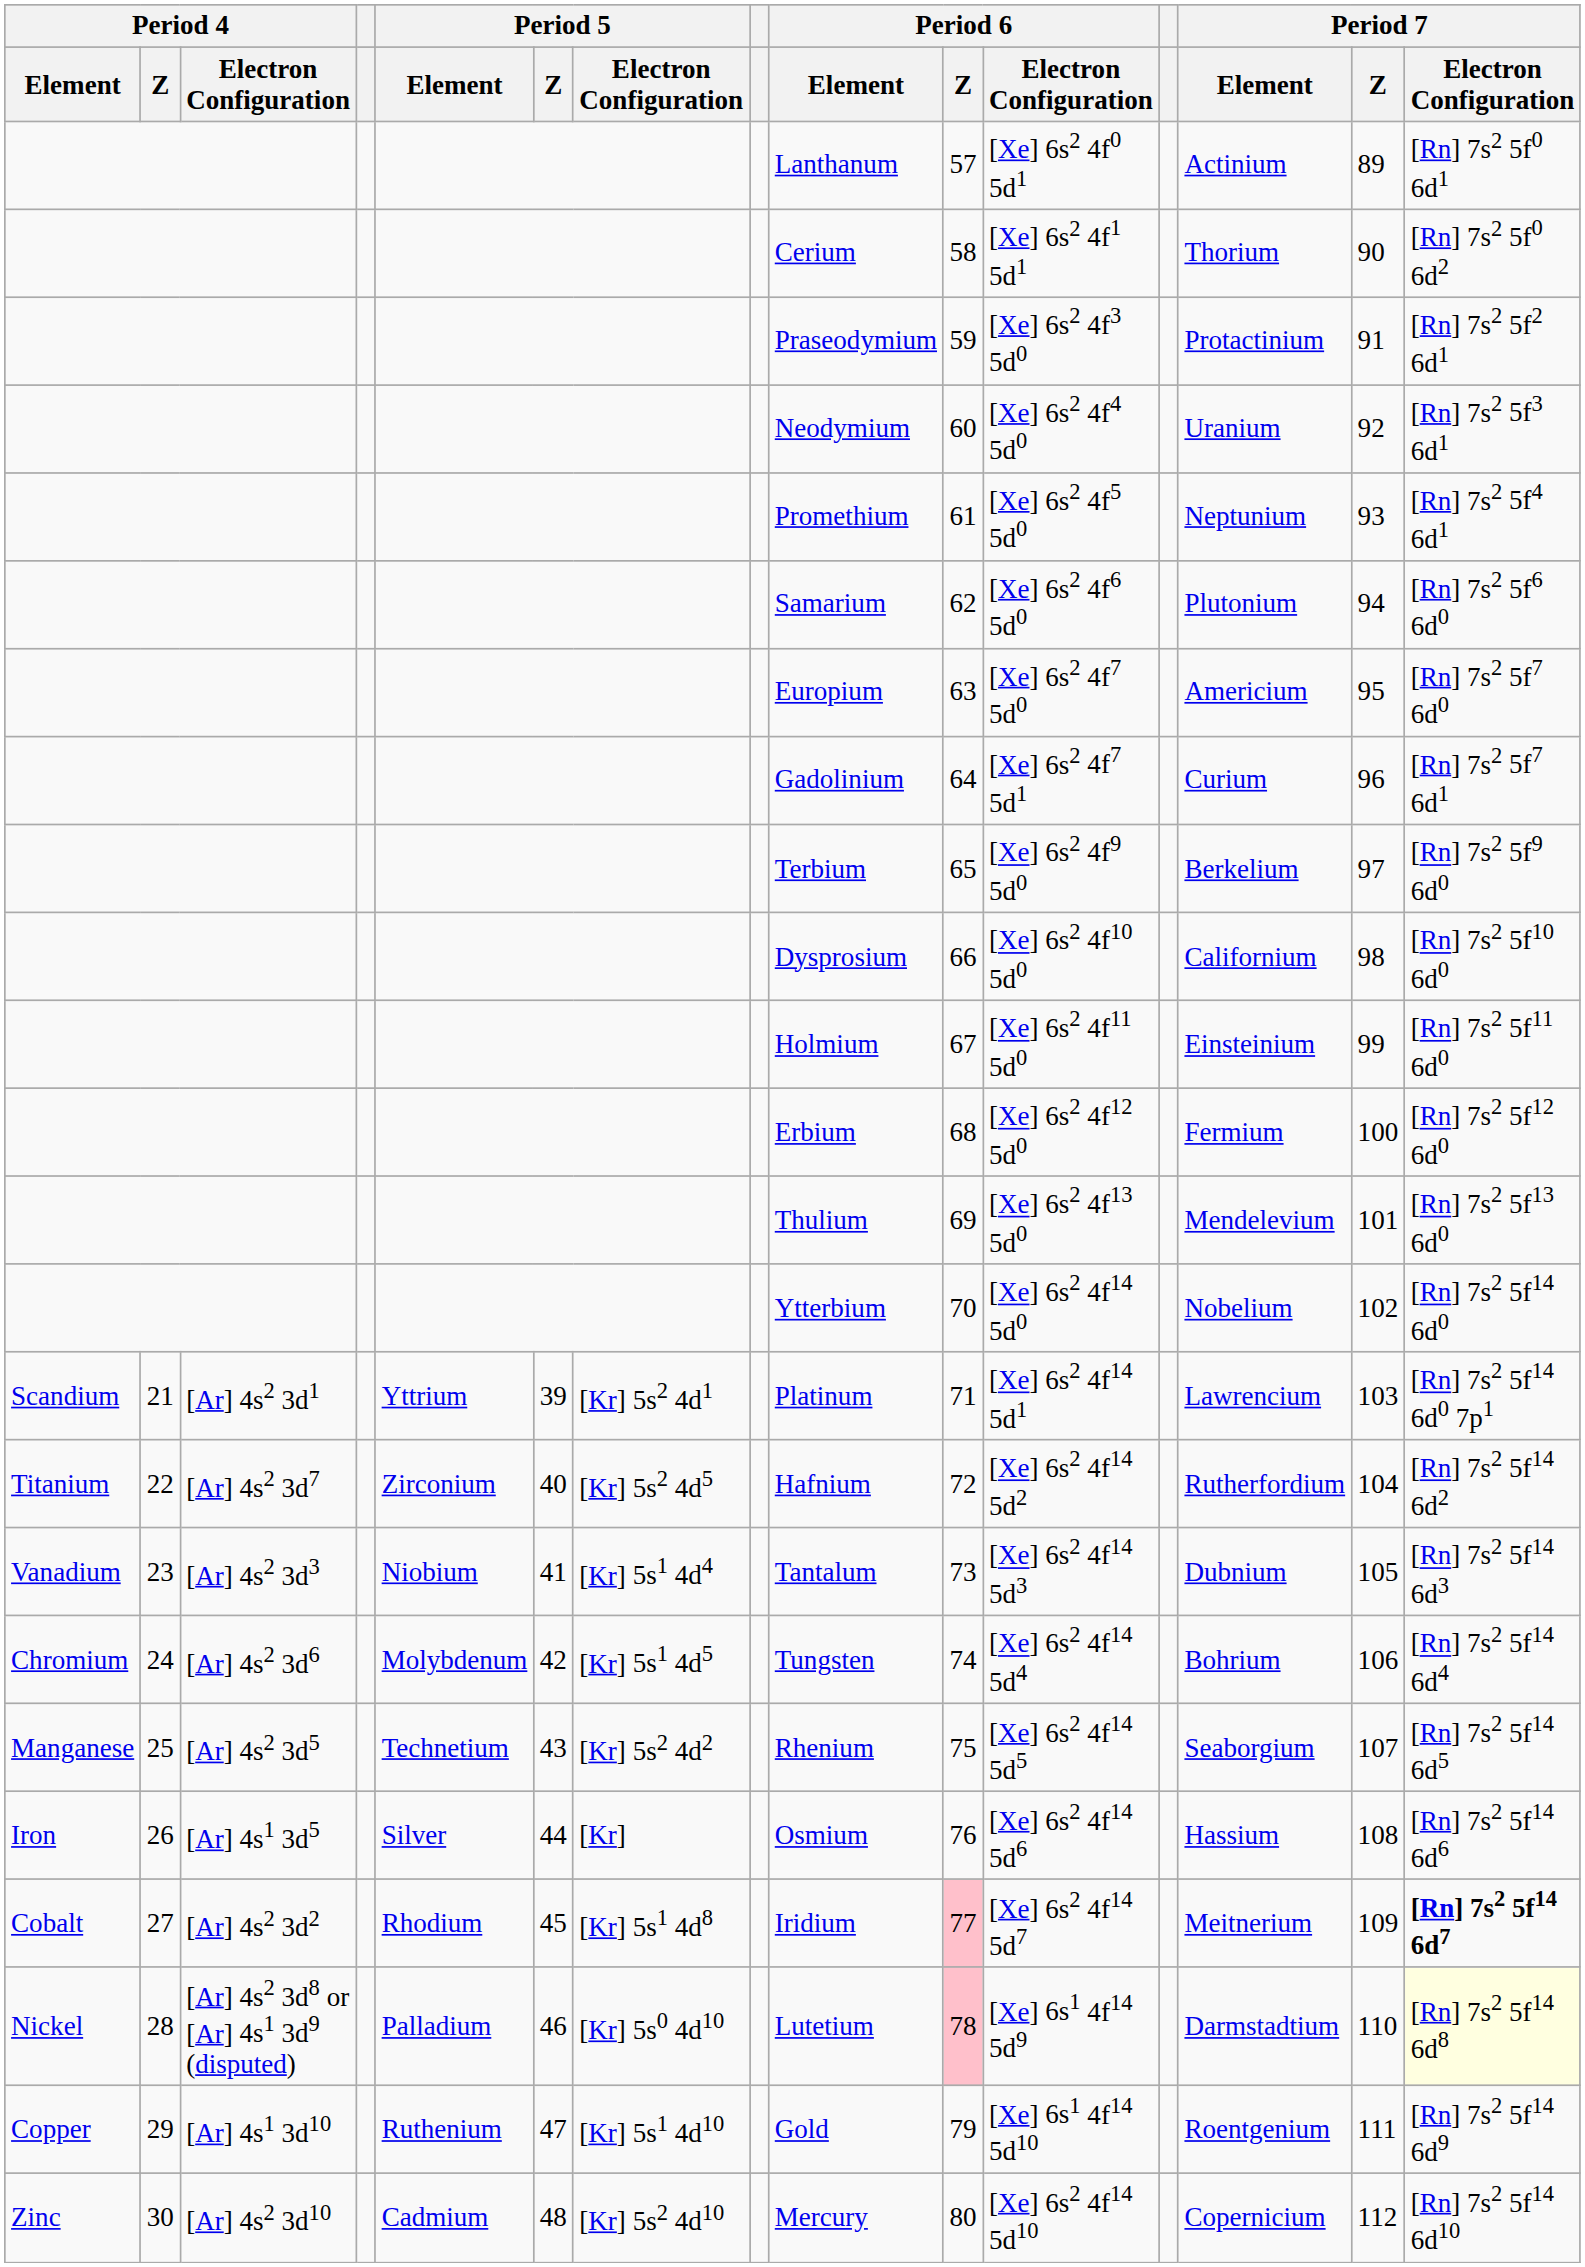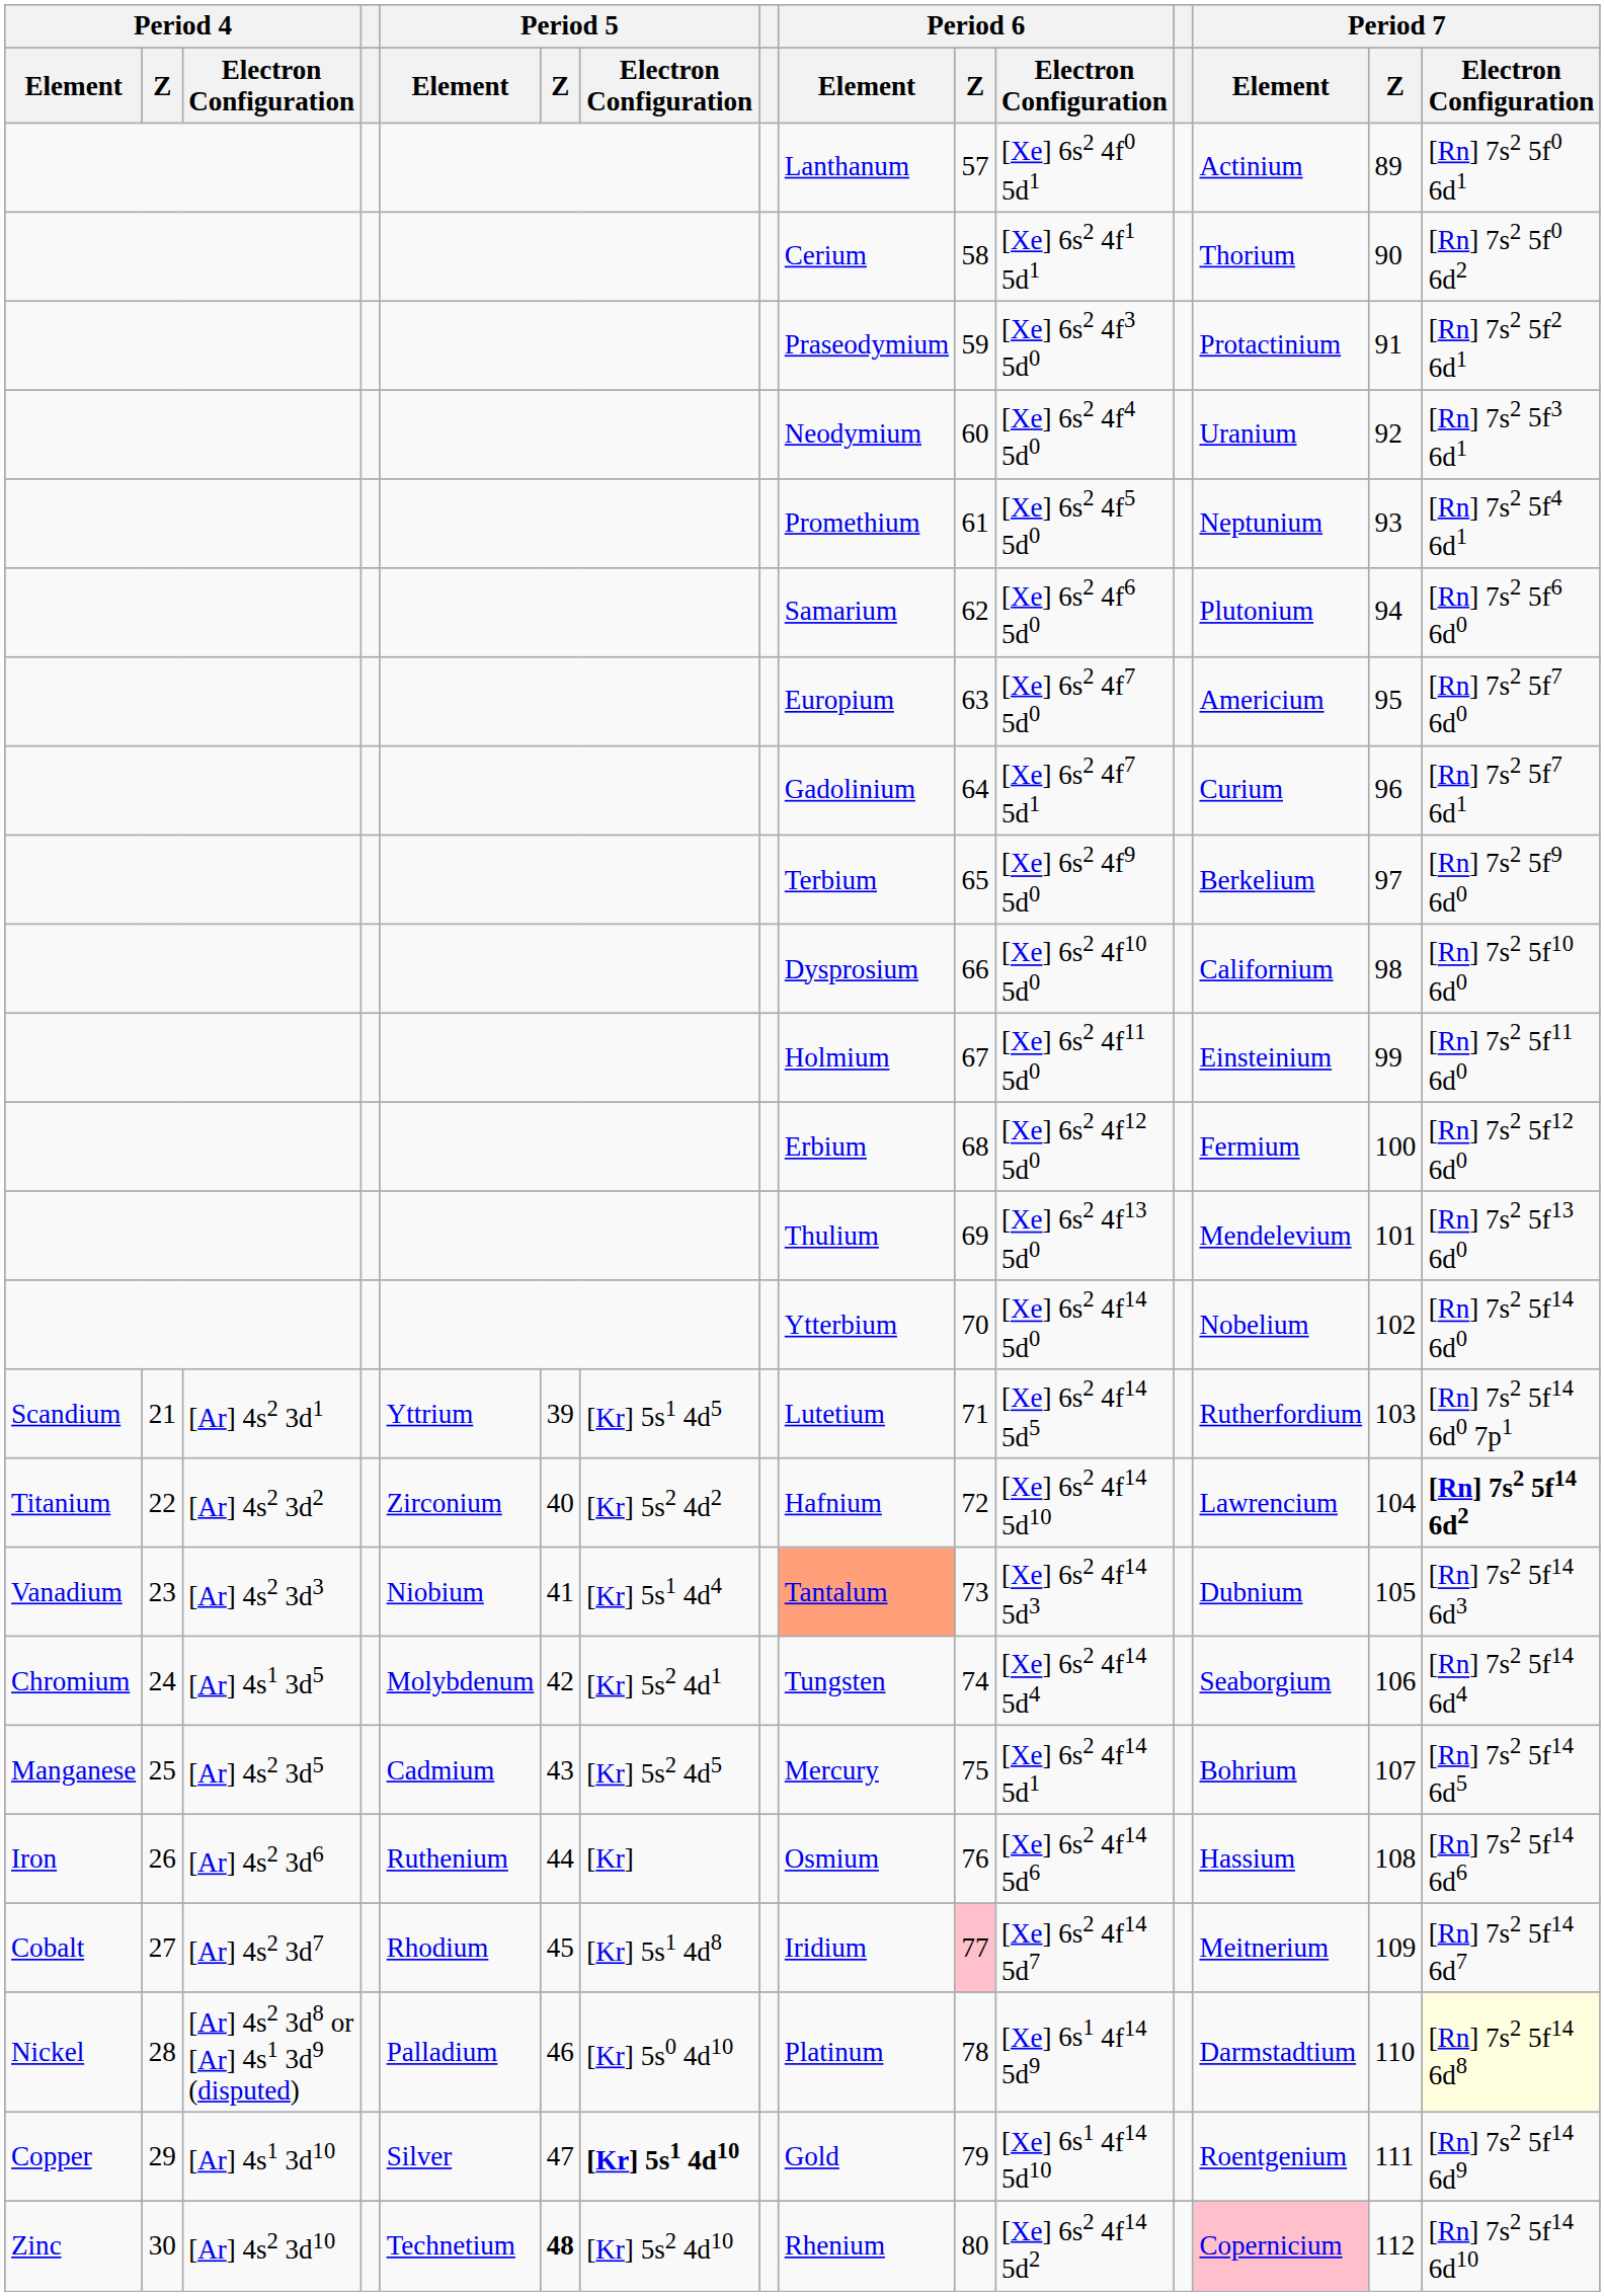Scandium | Period 5 / Electron Configuration: [Kr] 5s2 4d1 -> [Kr] 5s1 4d5
Scandium | Period 6 / Element: Platinum -> Lutetium
Scandium | Period 6 / Electron Configuration: [Xe] 6s2 4f14 5d1 -> [Xe] 6s2 4f14 5d5
Scandium | Period 7 / Element: Lawrencium -> Rutherfordium
Titanium | Period 4 / Electron Configuration: [Ar] 4s2 3d7 -> [Ar] 4s2 3d2
Titanium | Period 5 / Electron Configuration: [Kr] 5s2 4d5 -> [Kr] 5s2 4d2
Titanium | Period 6 / Electron Configuration: [Xe] 6s2 4f14 5d2 -> [Xe] 6s2 4f14 5d10
Titanium | Period 7 / Element: Rutherfordium -> Lawrencium
Titanium | Period 7 / Electron Configuration: normal -> bold
Vanadium | Period 6 / Element: no background -> lightsalmon background
Chromium | Period 4 / Electron Configuration: [Ar] 4s2 3d6 -> [Ar] 4s1 3d5
Chromium | Period 5 / Electron Configuration: [Kr] 5s1 4d5 -> [Kr] 5s2 4d1
Chromium | Period 7 / Element: Bohrium -> Seaborgium
Manganese | Period 5 / Element: Technetium -> Cadmium
Manganese | Period 5 / Electron Configuration: [Kr] 5s2 4d2 -> [Kr] 5s2 4d5
Manganese | Period 6 / Element: Rhenium -> Mercury
Manganese | Period 6 / Electron Configuration: [Xe] 6s2 4f14 5d5 -> [Xe] 6s2 4f14 5d1
Manganese | Period 7 / Element: Seaborgium -> Bohrium
Iron | Period 4 / Electron Configuration: [Ar] 4s1 3d5 -> [Ar] 4s2 3d6
Iron | Period 5 / Element: Silver -> Ruthenium
Cobalt | Period 4 / Electron Configuration: [Ar] 4s2 3d2 -> [Ar] 4s2 3d7
Cobalt | Period 7 / Electron Configuration: bold -> normal
Nickel | Period 6 / Element: Lutetium -> Platinum
Nickel | Period 6 / Z: pink background -> no background
Copper | Period 5 / Element: Ruthenium -> Silver
Copper | Period 5 / Electron Configuration: normal -> bold
Zinc | Period 5 / Element: Cadmium -> Technetium
Zinc | Period 5 / Z: normal -> bold
Zinc | Period 6 / Element: Mercury -> Rhenium
Zinc | Period 6 / Electron Configuration: [Xe] 6s2 4f14 5d10 -> [Xe] 6s2 4f14 5d2
Zinc | Period 7 / Element: no background -> pink background
